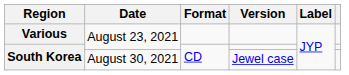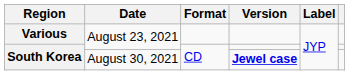South Korea / August 30, 2021 | Version: normal -> bold
